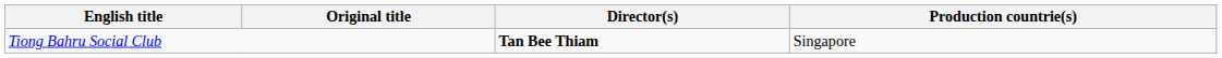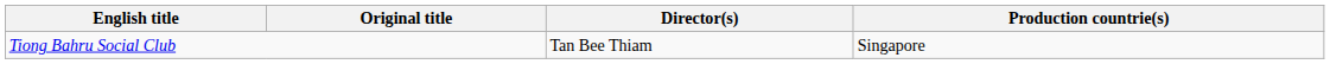Tiong Bahru Social Club | Director(s): bold -> normal
